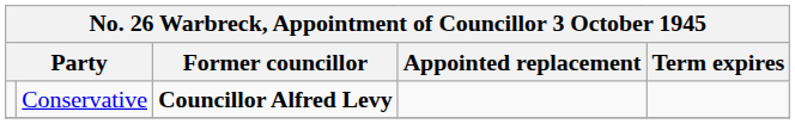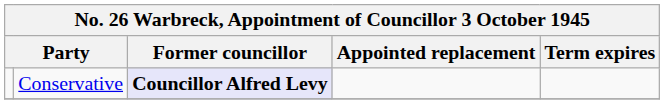Conservative | Former councillor: no background -> lavender background
